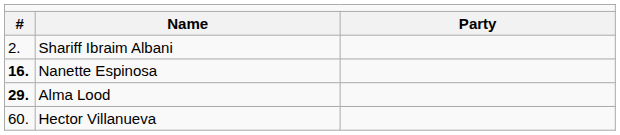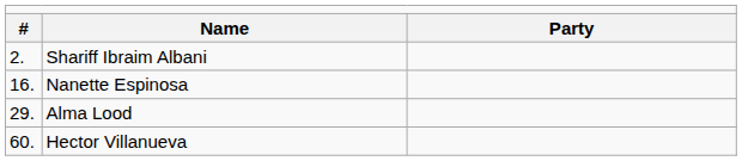Nanette Espinosa | column 1: bold -> normal
Alma Lood | column 1: bold -> normal
